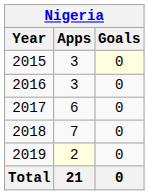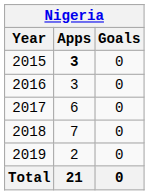2015 | Apps: normal -> bold
2015 | Goals: lightyellow background -> no background
2019 | Apps: lightyellow background -> no background
